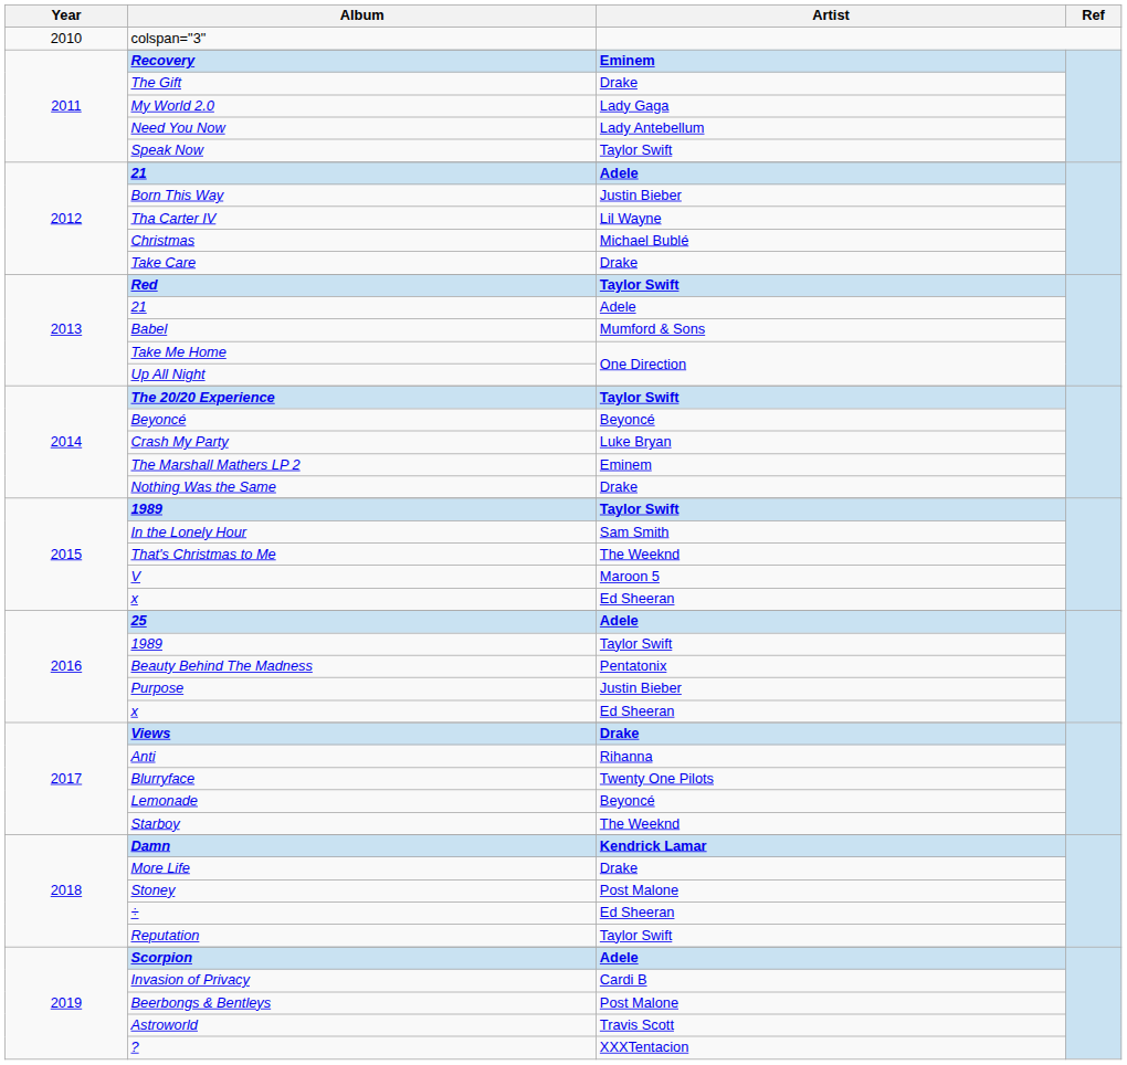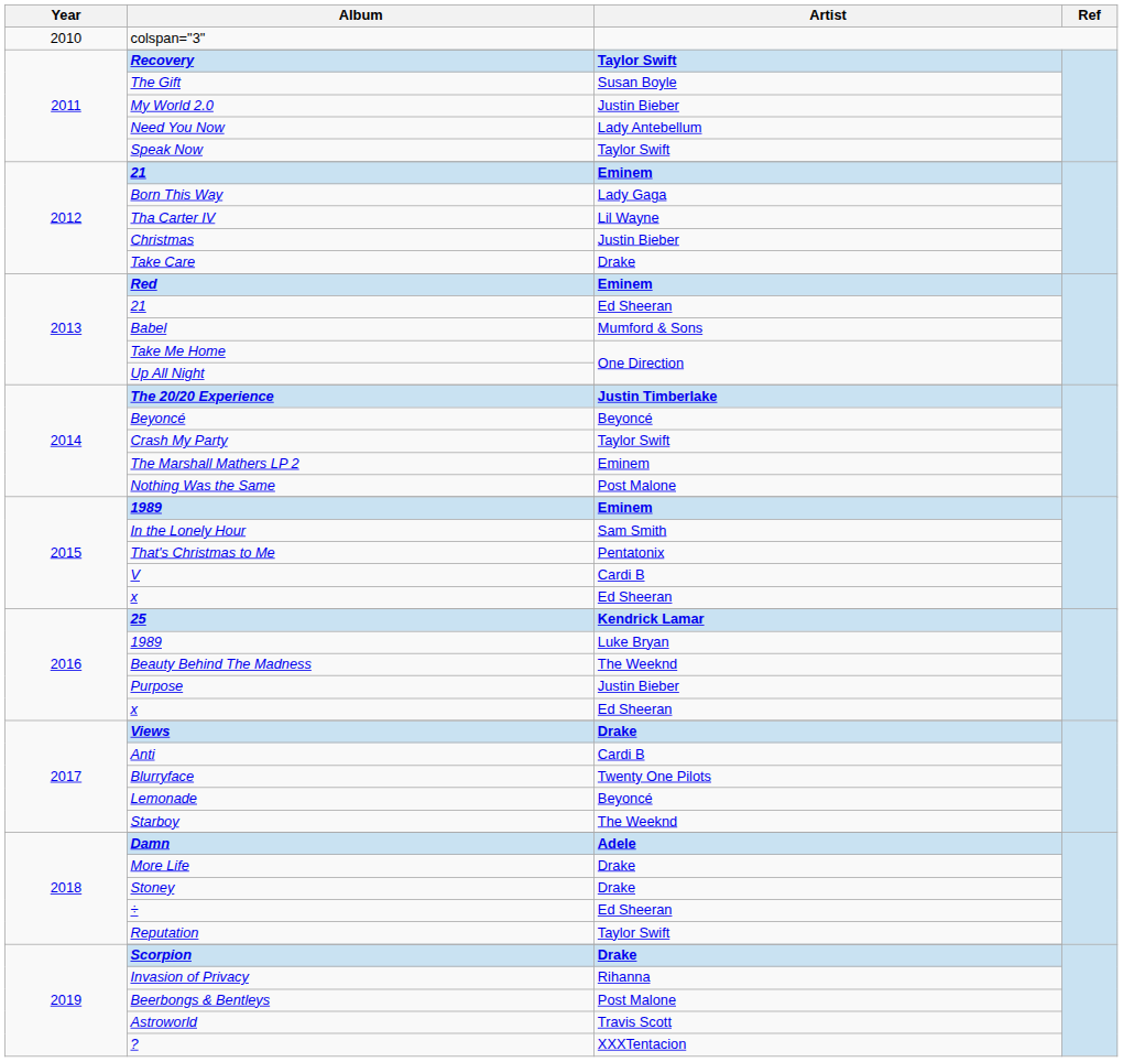Recovery | Artist: Eminem -> Taylor Swift
The Gift | Artist: Drake -> Susan Boyle
My World 2.0 | Artist: Lady Gaga -> Justin Bieber
2012 / 21 | Artist: Adele -> Eminem
Born This Way | Artist: Justin Bieber -> Lady Gaga
Christmas | Artist: Michael Bublé -> Justin Bieber
Red | Artist: Taylor Swift -> Eminem
2013 / 21 | Artist: Adele -> Ed Sheeran
The 20/20 Experience | Artist: Taylor Swift -> Justin Timberlake
Crash My Party | Artist: Luke Bryan -> Taylor Swift
Nothing Was the Same | Artist: Drake -> Post Malone
2015 / 1989 | Artist: Taylor Swift -> Eminem
That's Christmas to Me | Artist: The Weeknd -> Pentatonix
V | Artist: Maroon 5 -> Cardi B
25 | Artist: Adele -> Kendrick Lamar
2016 / 1989 | Artist: Taylor Swift -> Luke Bryan
Beauty Behind The Madness | Artist: Pentatonix -> The Weeknd
Anti | Artist: Rihanna -> Cardi B
Damn | Artist: Kendrick Lamar -> Adele
Stoney | Artist: Post Malone -> Drake
Scorpion | Artist: Adele -> Drake
Invasion of Privacy | Artist: Cardi B -> Rihanna
